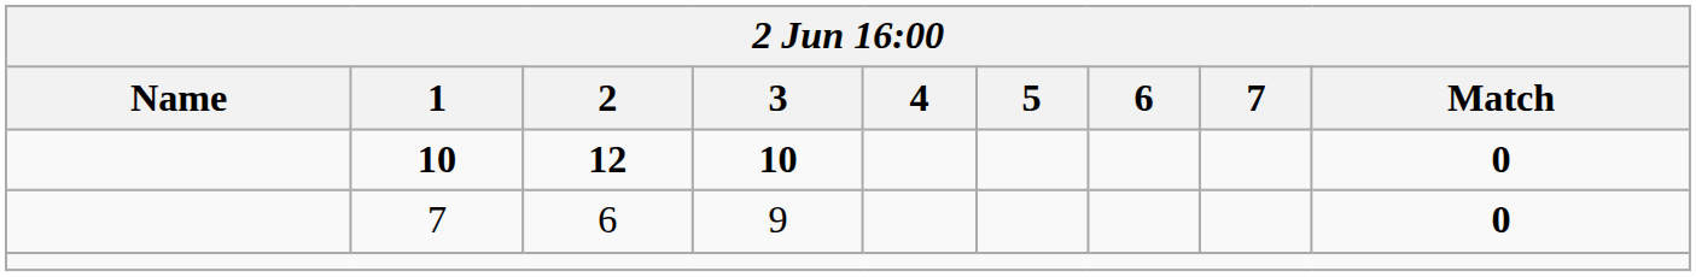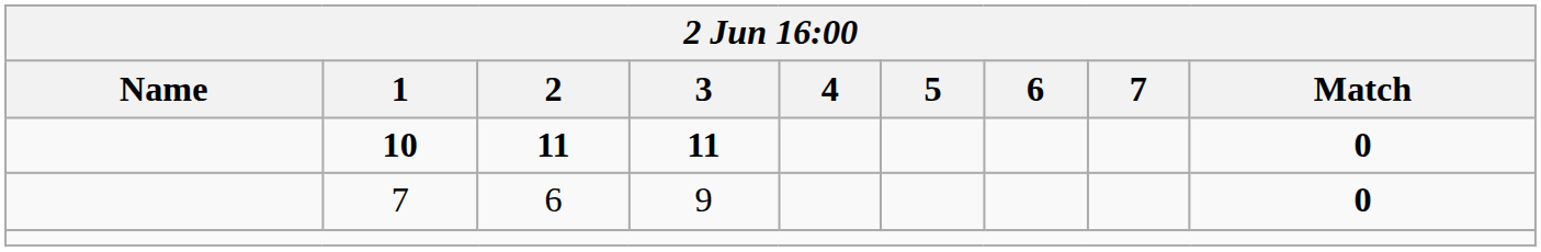row 3 | 2: 12 -> 11
row 3 | 3: 10 -> 11
